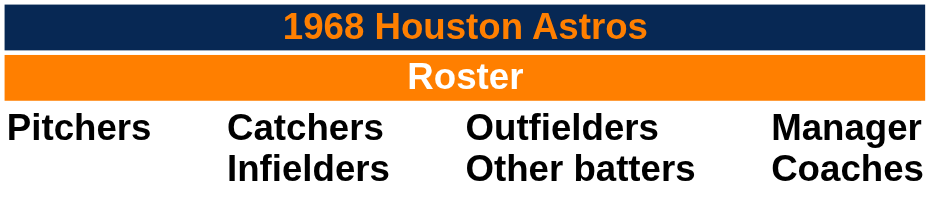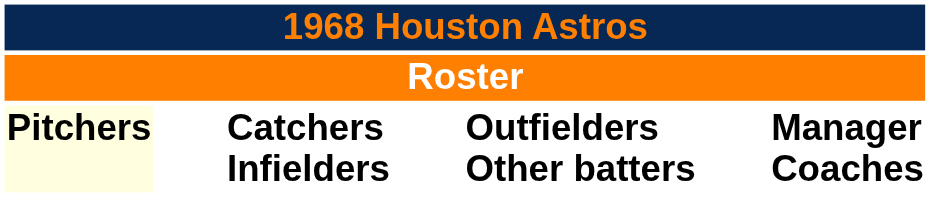Pitchers | column 1: no background -> lightyellow background
